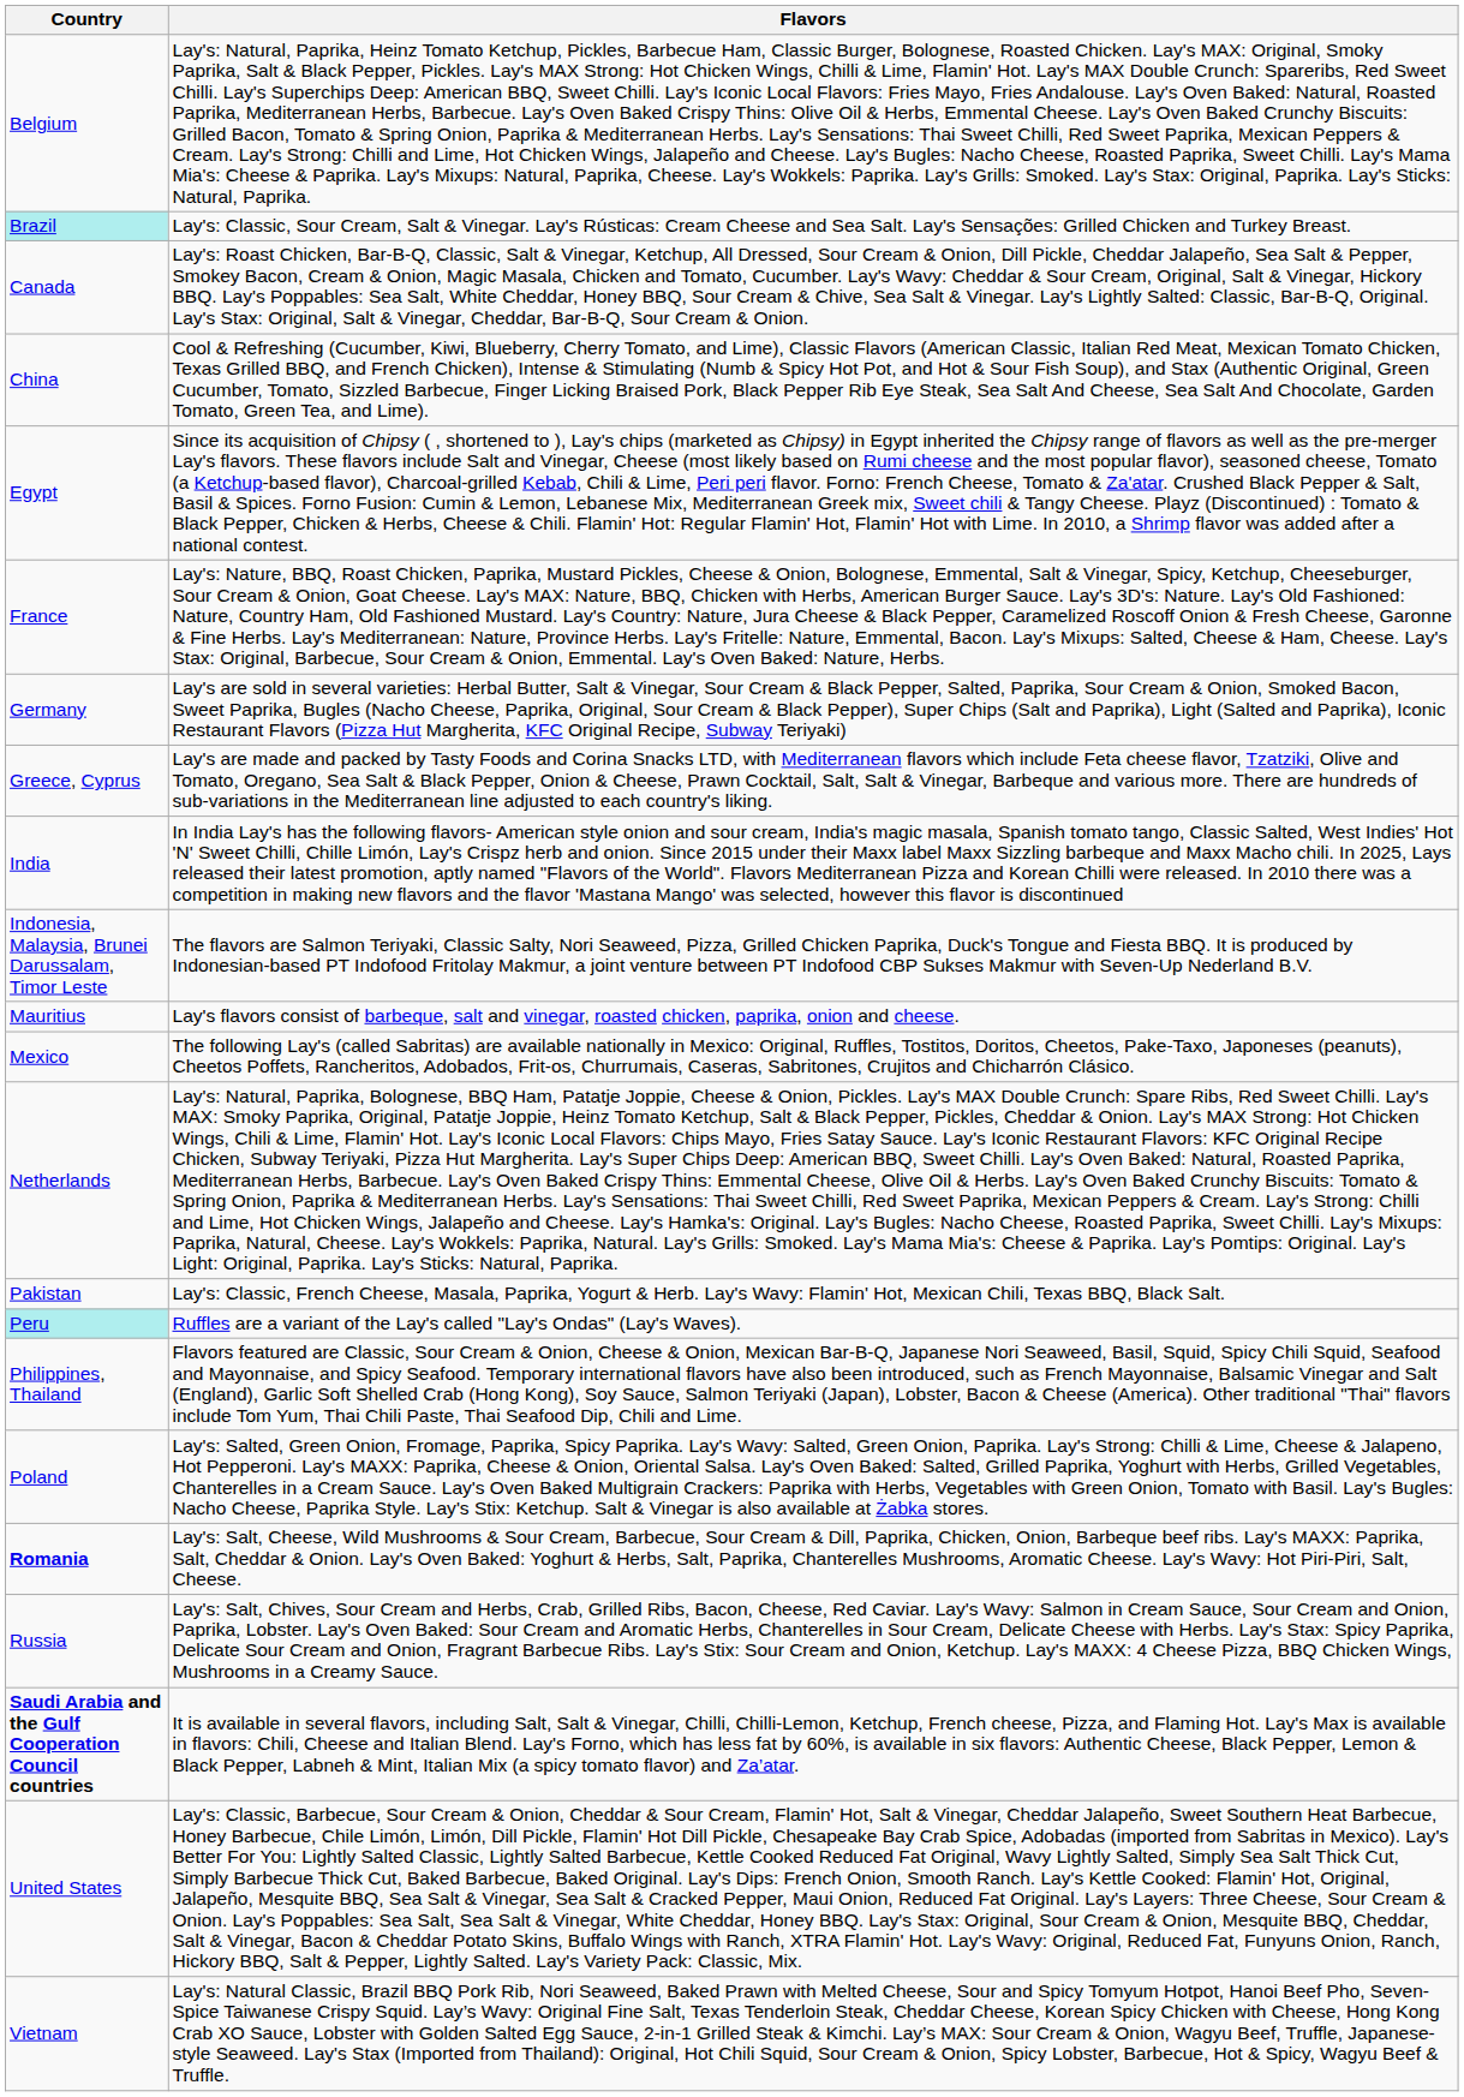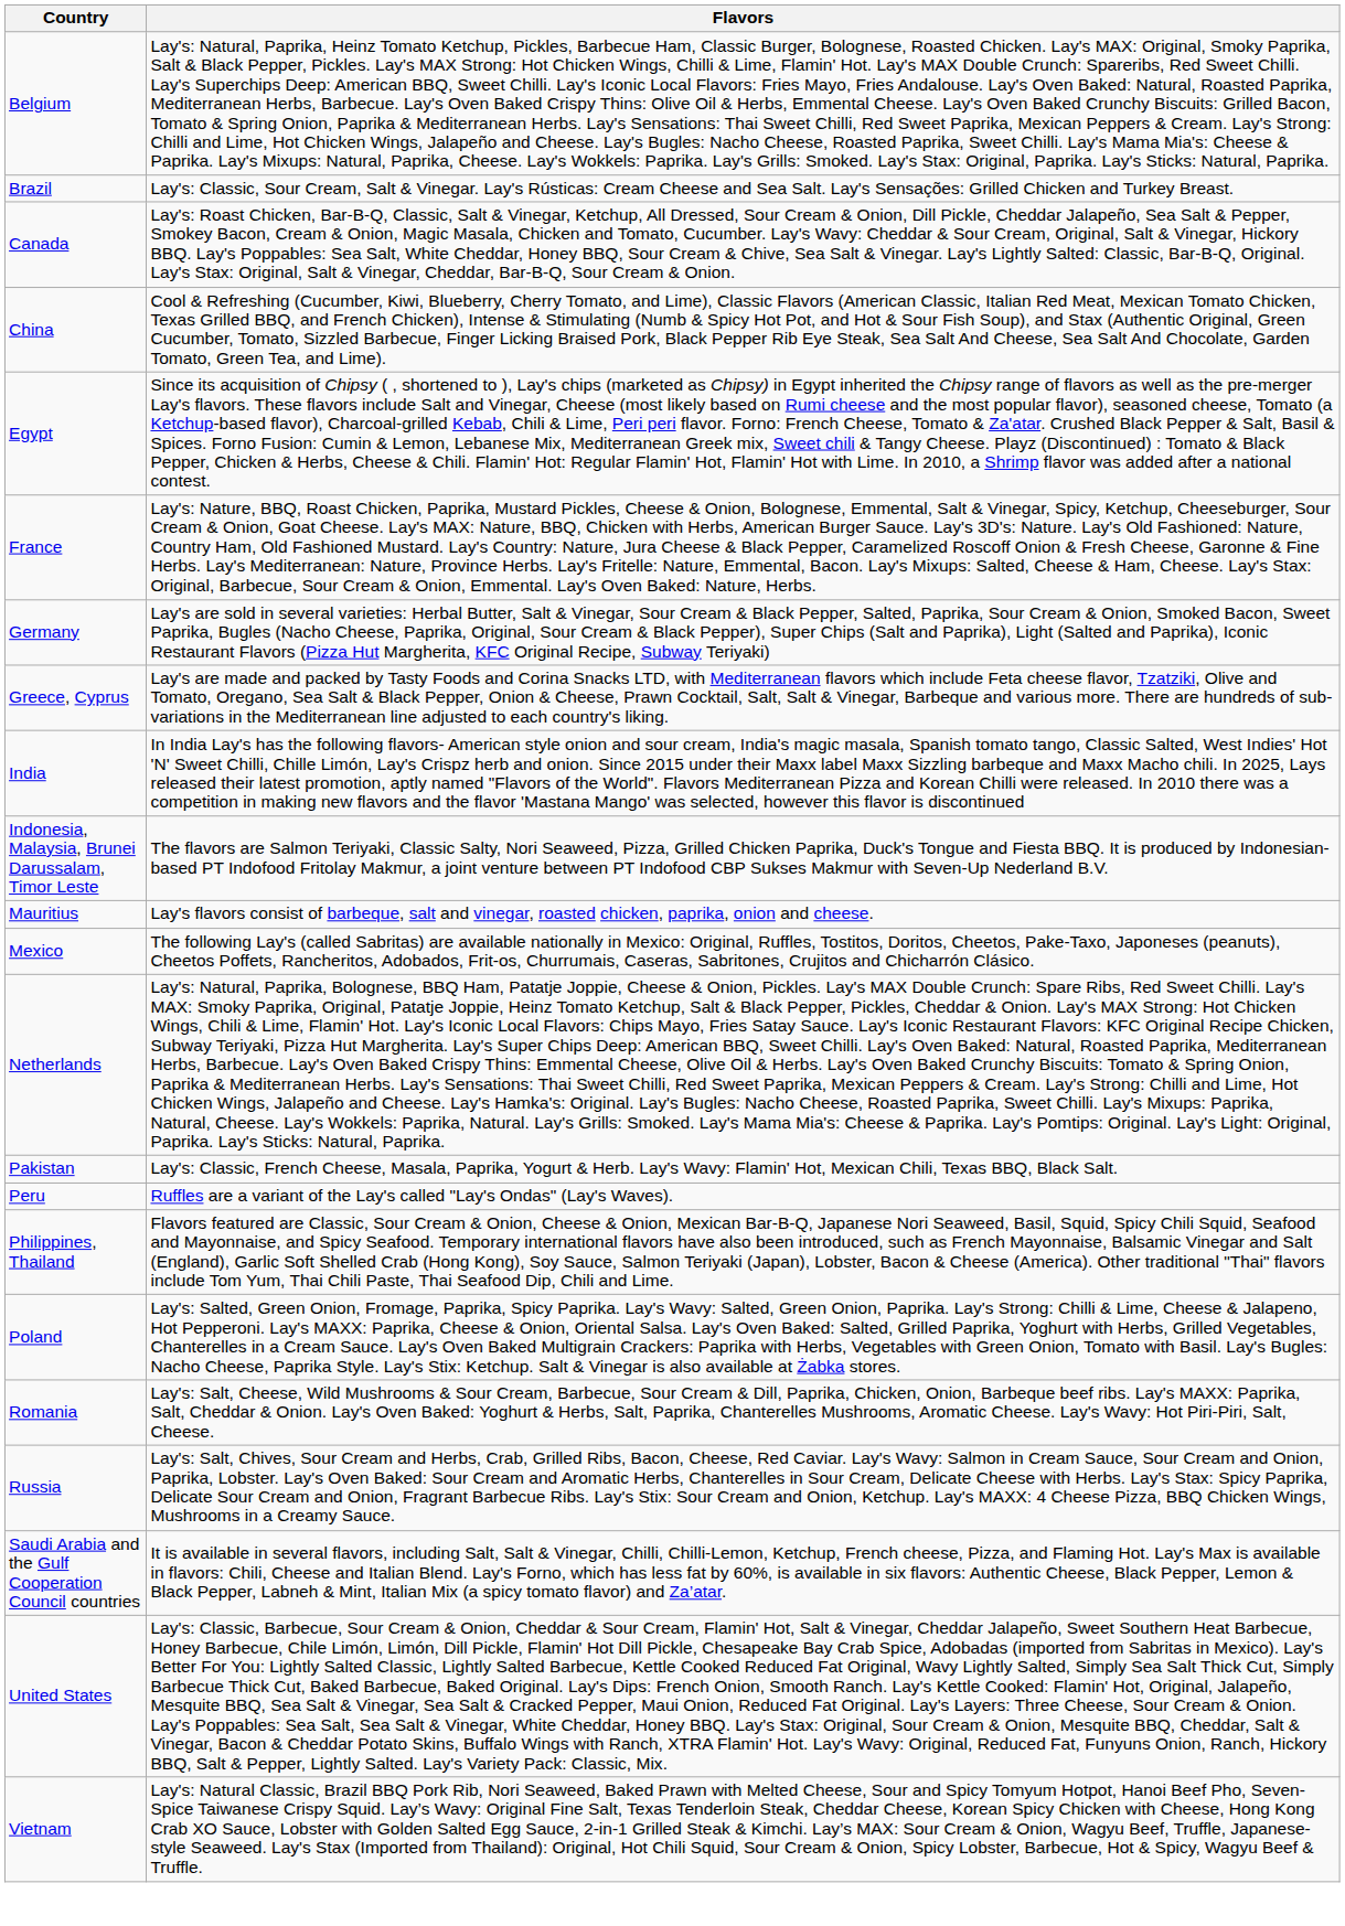Brazil | Country: paleturquoise background -> no background
Peru | Country: paleturquoise background -> no background
Romania | Country: bold -> normal
Saudi Arabia and the Gulf Cooperation Council countries | Country: bold -> normal
